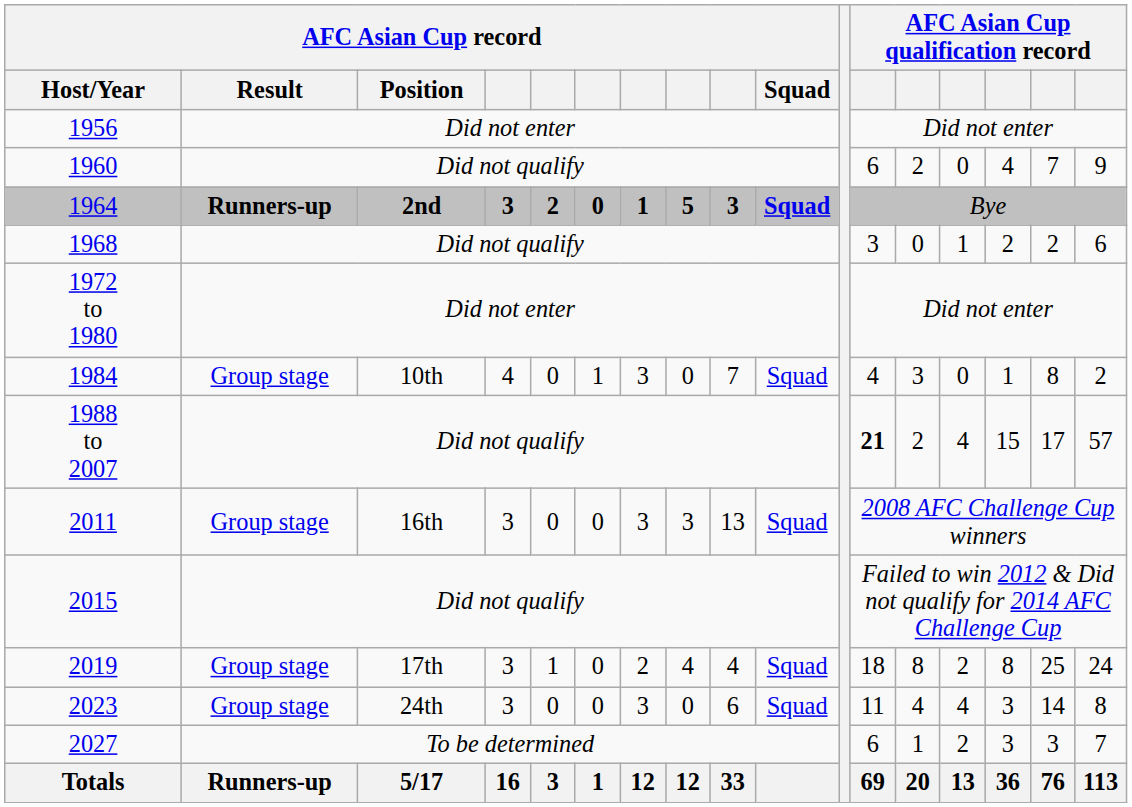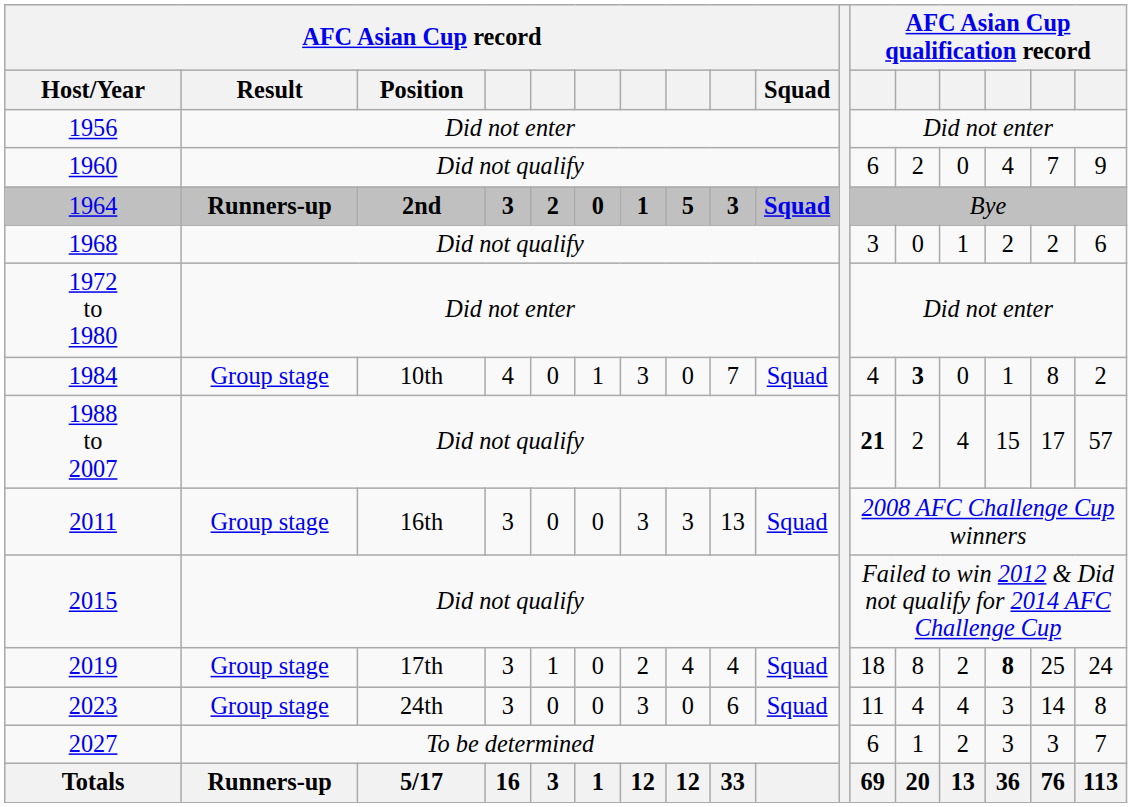1984 | column 13: normal -> bold
2019 | column 15: normal -> bold
